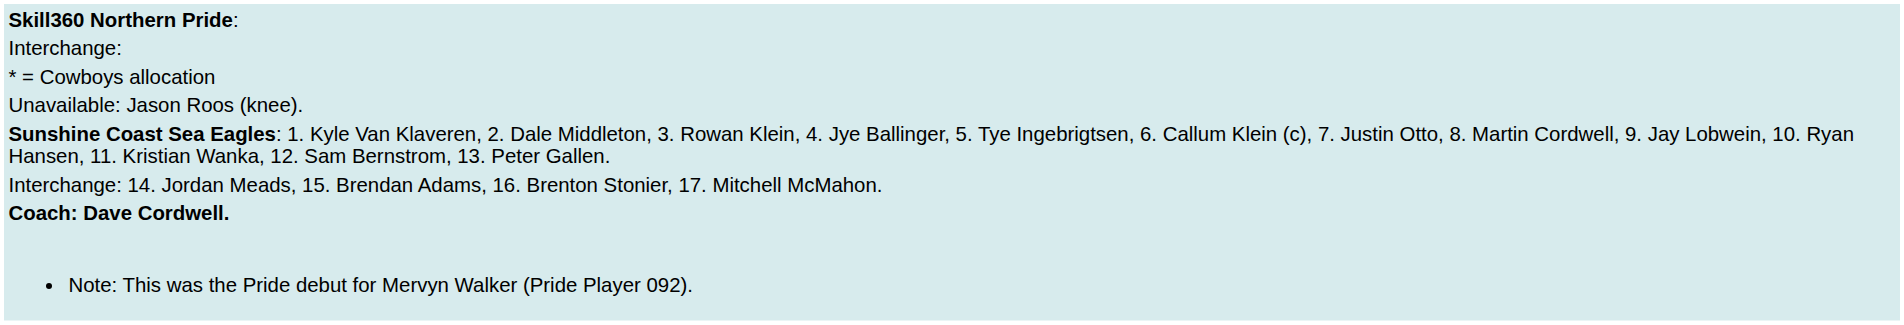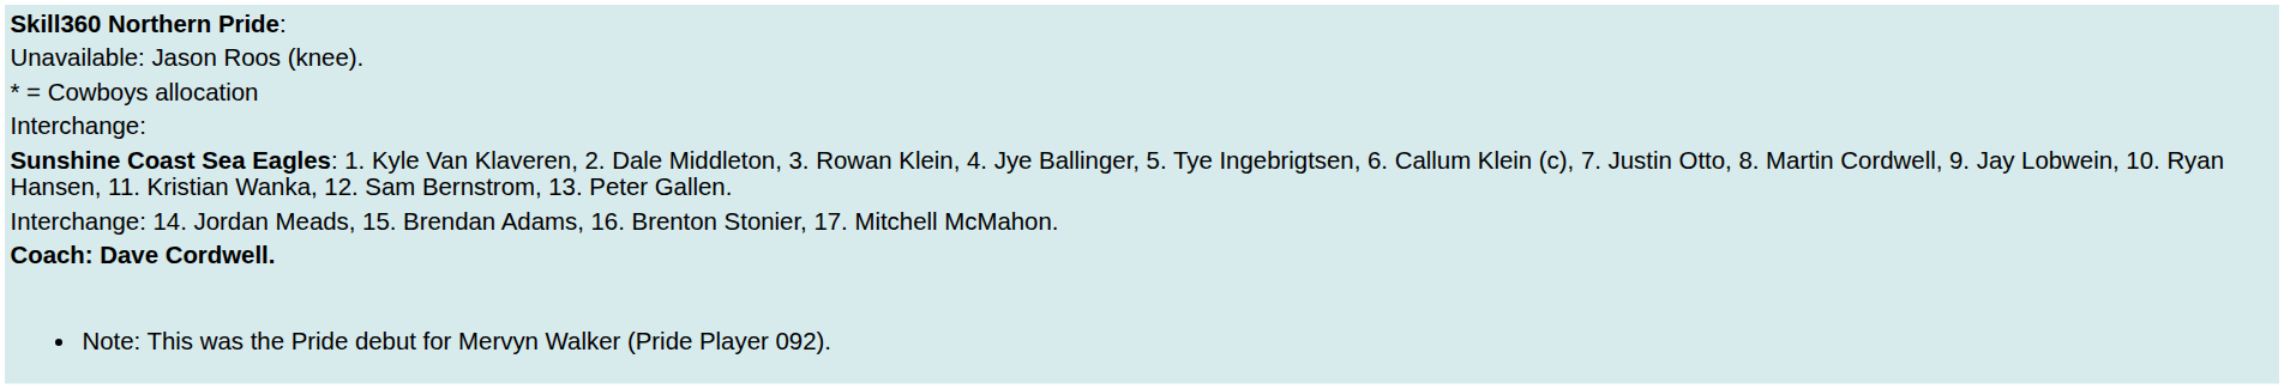row 2 | column 1: Interchange: -> Unavailable: Jason Roos (knee).
row 4 | column 1: Unavailable: Jason Roos (knee). -> Interchange:
